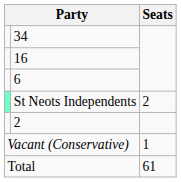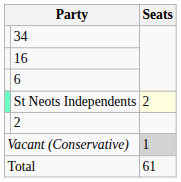St Neots Independents | Seats: no background -> lightyellow background
Vacant (Conservative) | Seats: no background -> lightgrey background
